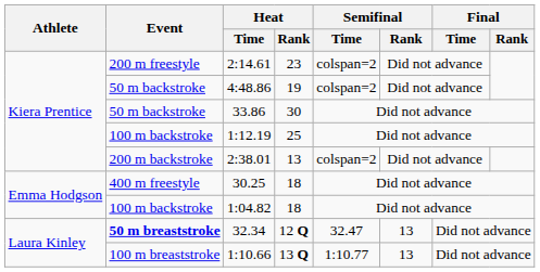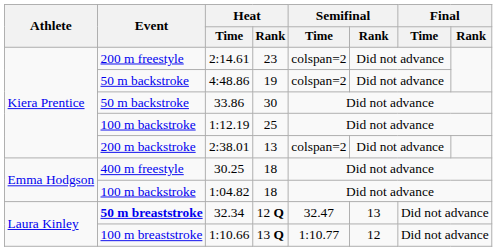1:10.66 | Semifinal / Rank: 13 -> 12
